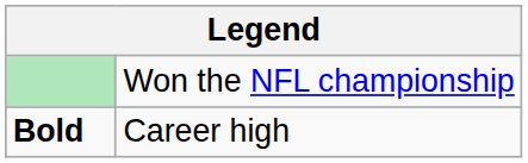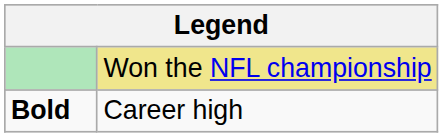row 2 | column 2: no background -> khaki background
